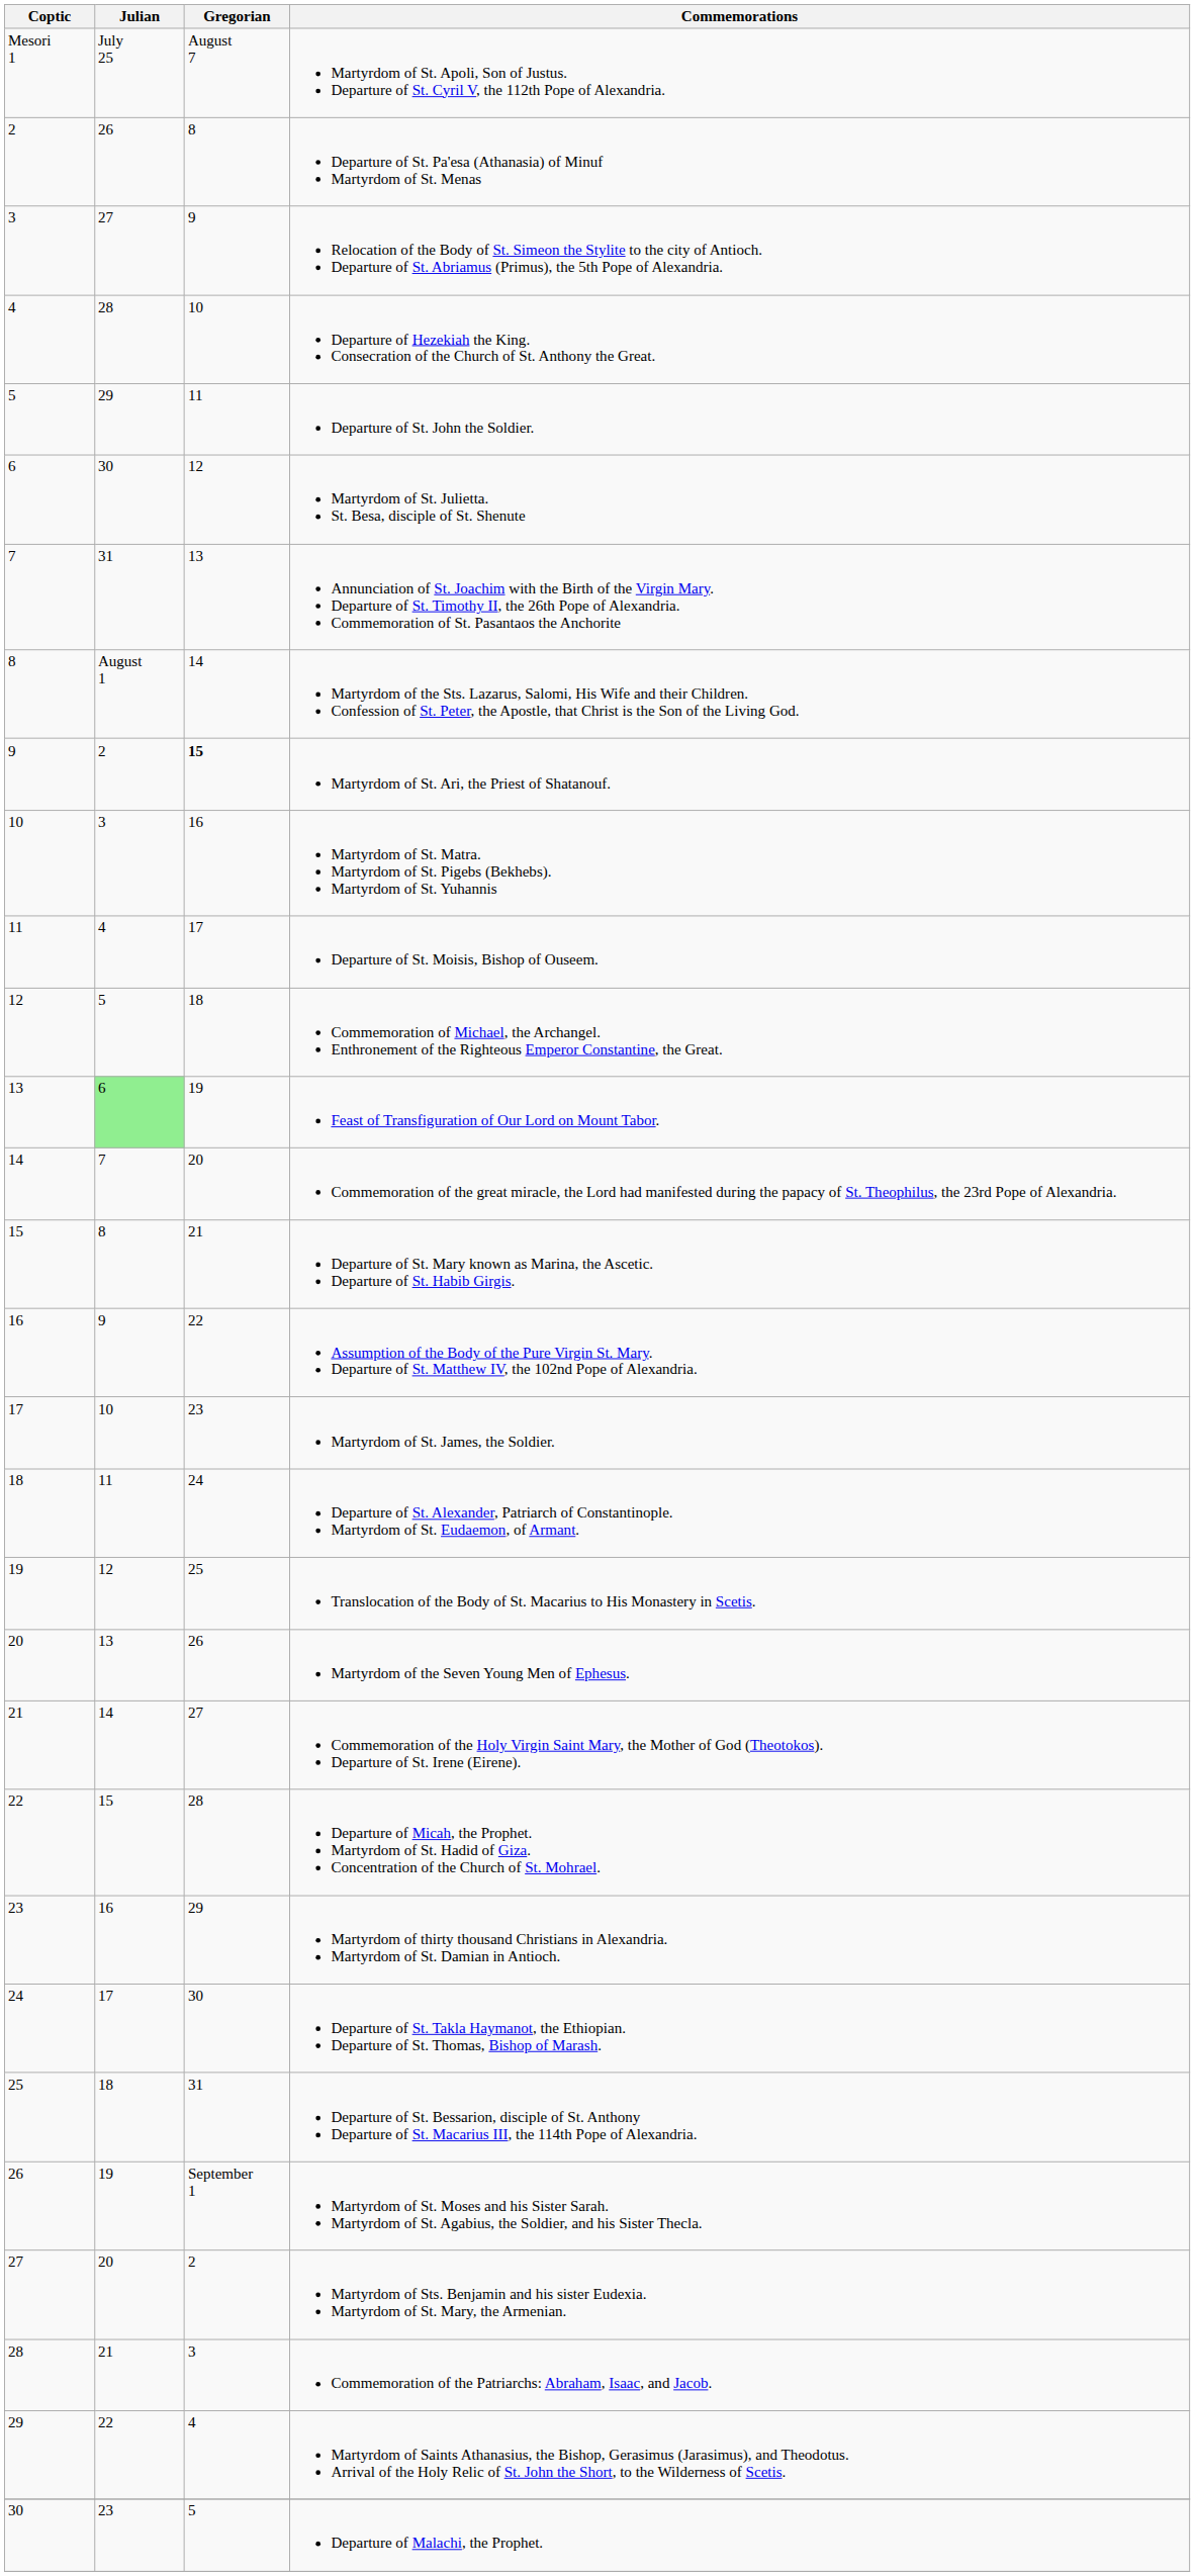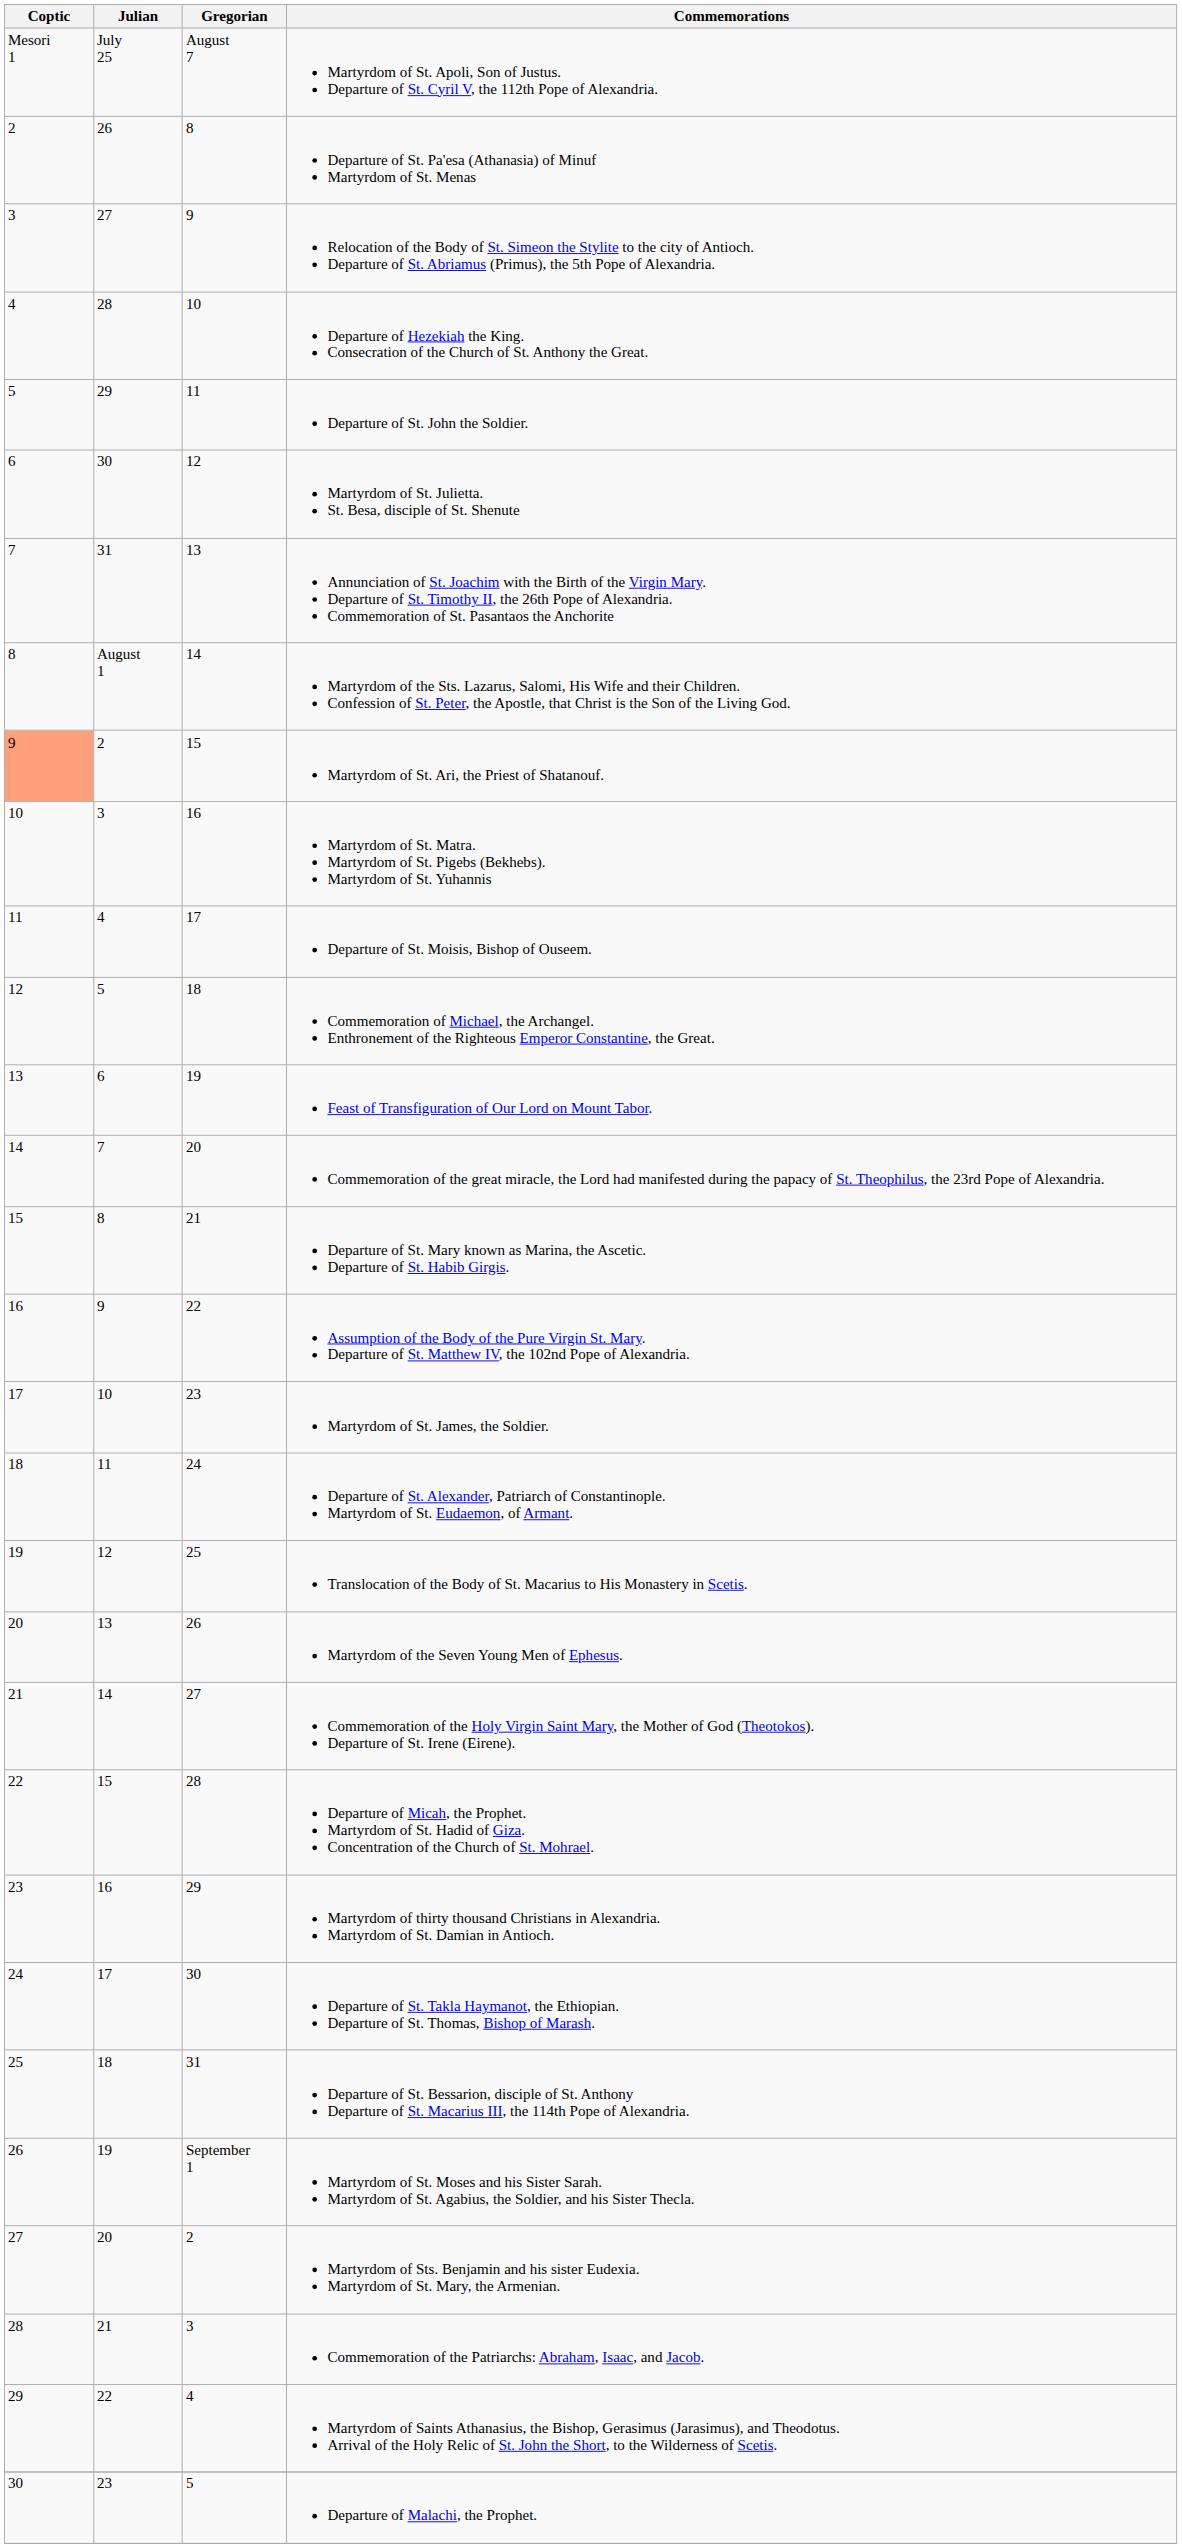Martyrdom of St. Ari, the Priest of Shatanouf. | Coptic: no background -> lightsalmon background
Martyrdom of St. Ari, the Priest of Shatanouf. | Gregorian: bold -> normal
Feast of Transfiguration of Our Lord on Mount Tabor. | Julian: lightgreen background -> no background
